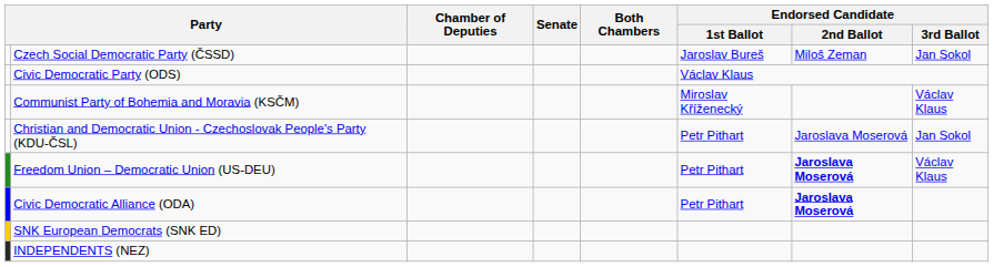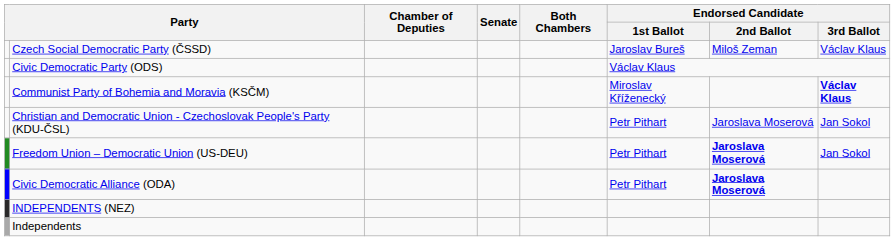Czech Social Democratic Party (ČSSD) | Endorsed Candidate / 3rd Ballot: Jan Sokol -> Václav Klaus
Communist Party of Bohemia and Moravia (KSČM) | Endorsed Candidate / 3rd Ballot: normal -> bold
Freedom Union – Democratic Union (US-DEU) | Endorsed Candidate / 3rd Ballot: Václav Klaus -> Jan Sokol
- row: SNK European Democrats (SNK ED)
+ row: Independents
